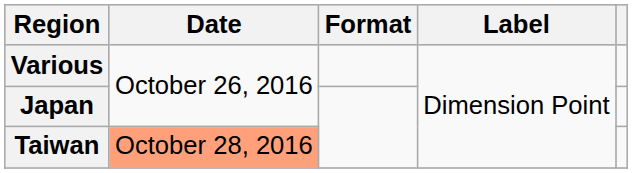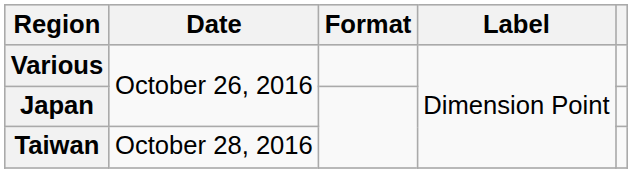Taiwan | Date: lightsalmon background -> no background
